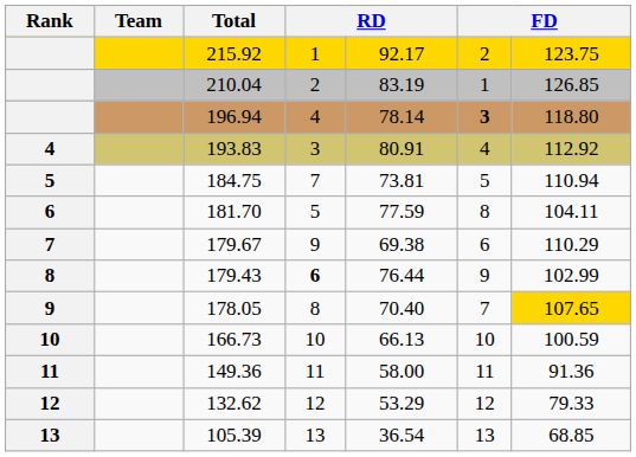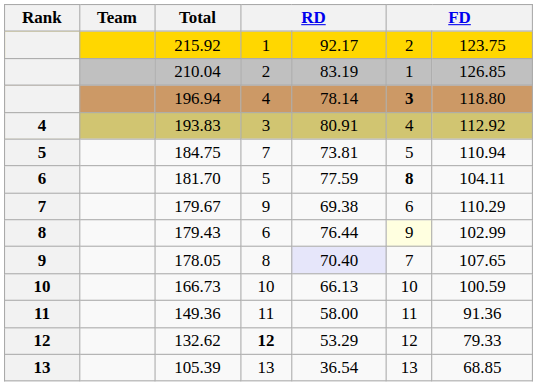181.70 | column 6: normal -> bold
179.43 | column 4: bold -> normal
179.43 | column 6: no background -> lightyellow background
178.05 | column 5: no background -> lavender background
178.05 | column 7: gold background -> no background
132.62 | column 4: normal -> bold
